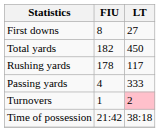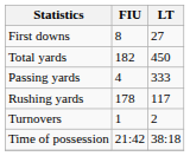rows swapped: Rushing yards <-> Passing yards
Turnovers | LT: pink background -> no background
